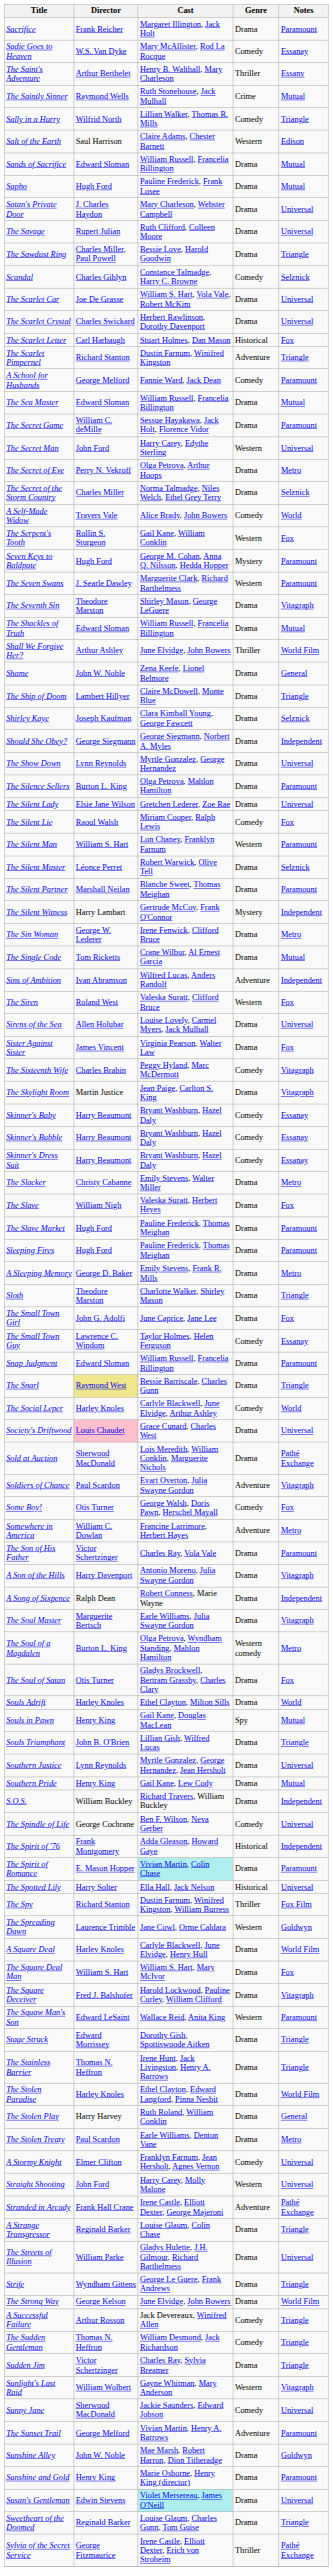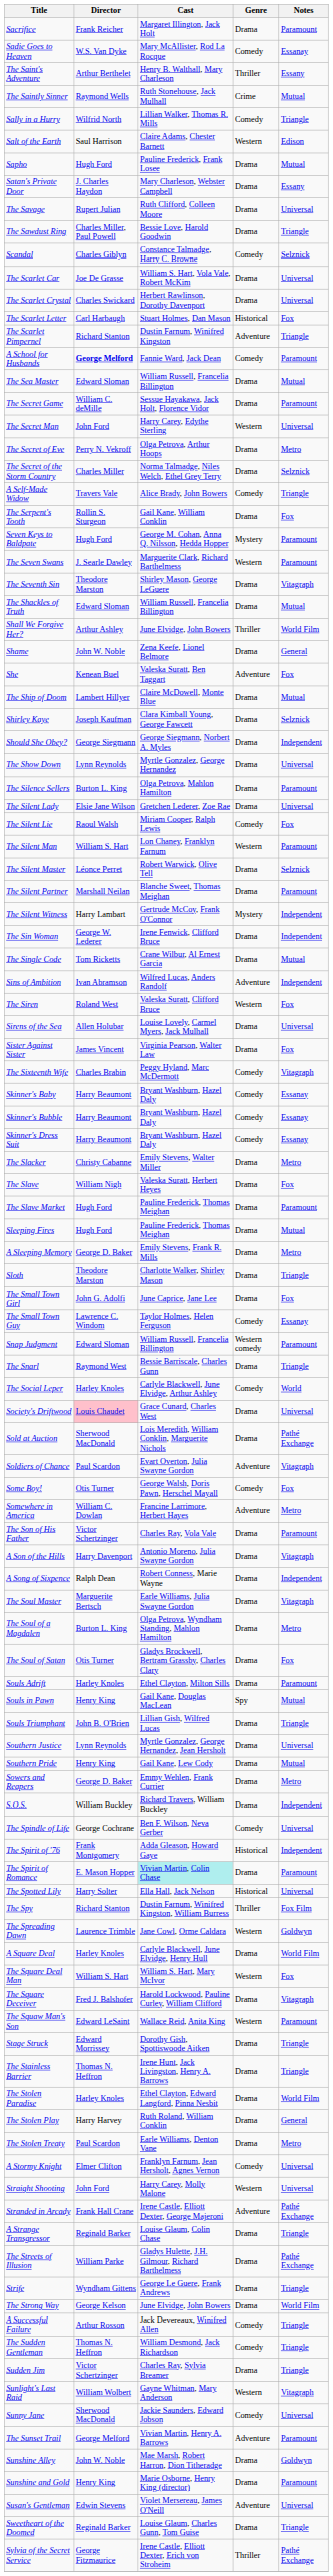- row: Sands of Sacrifice | Edward Sloman | William Russell, Francelia Billington | Drama | Mutual
Satan's Private Door | Notes: Universal -> Essany
A School for Husbands | Director: normal -> bold
A Self-Made Widow | Notes: World -> Triangle
The Serpent's Tooth | Genre: Western -> Drama
+ row: She | Kenean Buel | Valeska Suratt, Ben Taggart | Adventure | Fox
The Ship of Doom | Notes: Triangle -> Mutual
The Sin Woman | Notes: Metro -> Independent
- row: The Skylight Room | Martin Justice | Jean Paige, Carlton S. King | Drama | Vitagraph
Sleeping Fires | Notes: Paramount -> Mutual
Snap Judgment | Genre: Drama -> Western comedy
The Snarl | Director: khaki background -> no background
The Soul of a Magdalen | Genre: Western comedy -> Drama
Souls Adrift | Notes: World -> Paramount
+ row: Sowers and Reapers | George D. Baker | Emmy Wehlen, Frank Currier | Drama | Metro
The Square Deal Man | Genre: Drama -> Western
The Streets of Illusion | Notes: Universal -> Pathé Exchange
Susan's Gentleman | Cast: paleturquoise background -> no background
Susan's Gentleman | Genre: Drama -> Adventure
